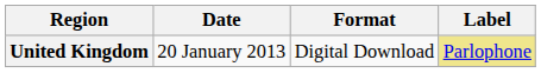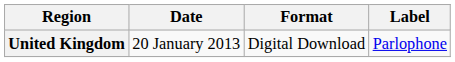United Kingdom | Label: khaki background -> no background
